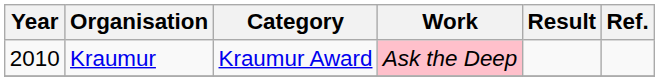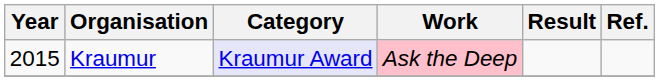Kraumur | Year: 2010 -> 2015
Kraumur | Category: no background -> lavender background
